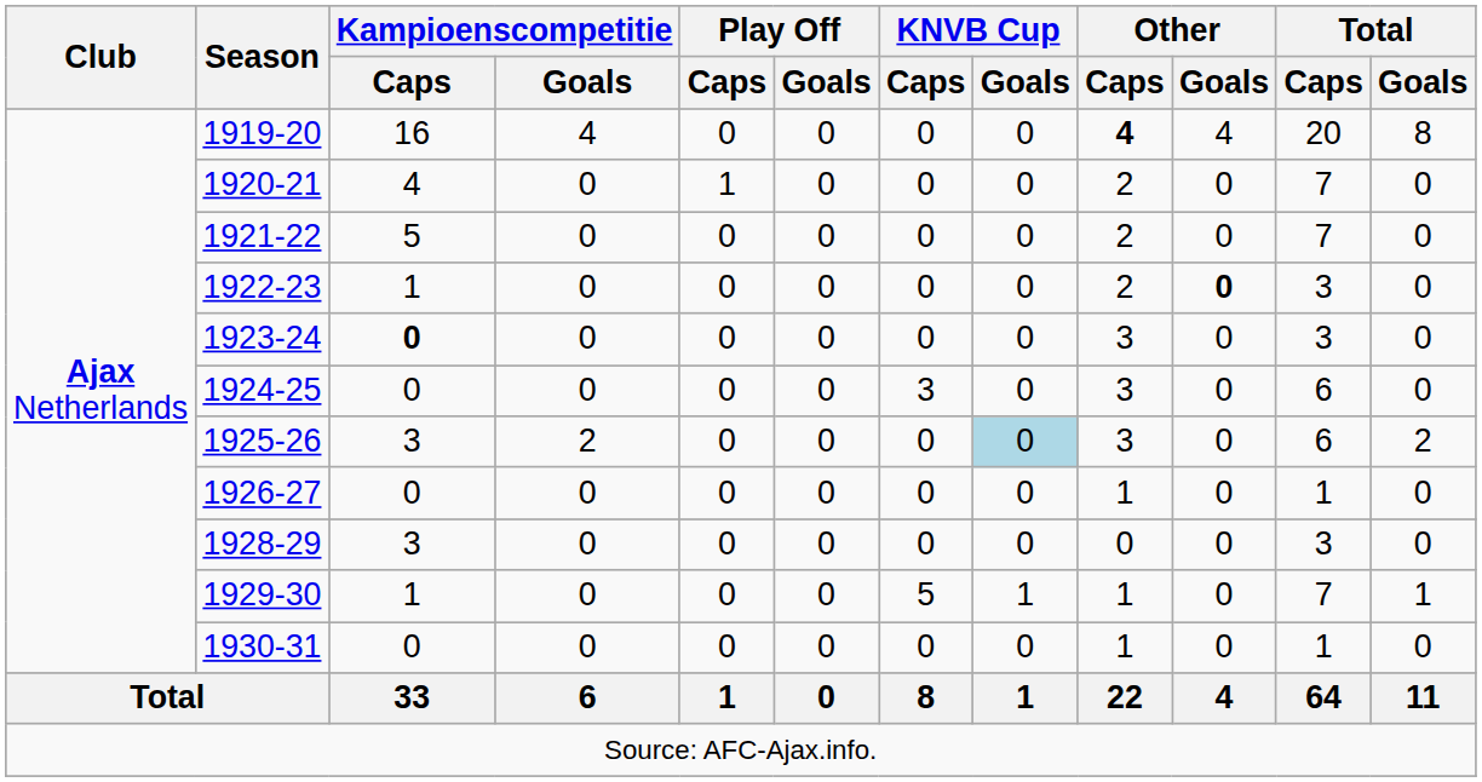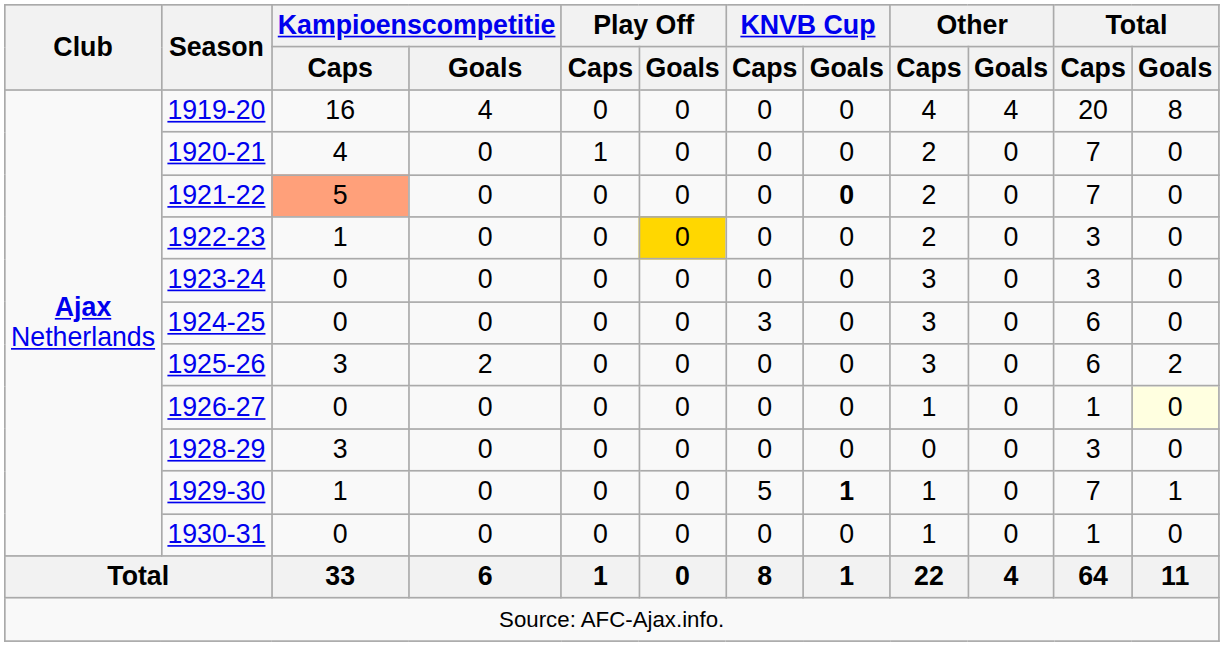1919-20 | Other / Caps: bold -> normal
1921-22 | Kampioenscompetitie / Caps: no background -> lightsalmon background
1921-22 | KNVB Cup / Goals: normal -> bold
1922-23 | Play Off / Goals: no background -> gold background
1922-23 | Other / Goals: bold -> normal
1923-24 | Kampioenscompetitie / Caps: bold -> normal
1925-26 | KNVB Cup / Goals: lightblue background -> no background
1926-27 | Total / Goals: no background -> lightyellow background
1929-30 | KNVB Cup / Goals: normal -> bold
